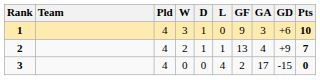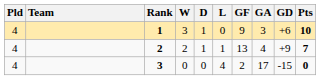columns swapped: Rank <-> Pld
